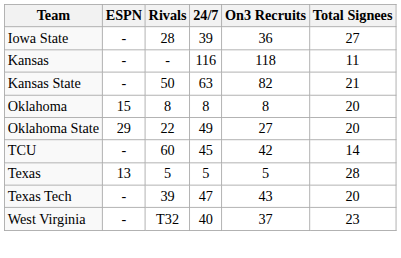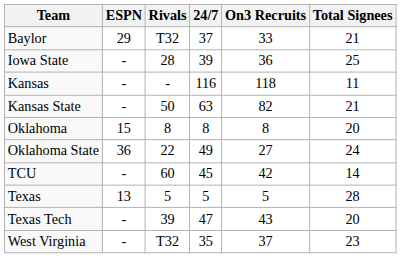+ row: Baylor | 29 | T32 | 37 | 33 | 21
Iowa State | Total Signees: 27 -> 25
Oklahoma State | ESPN: 29 -> 36
Oklahoma State | Total Signees: 20 -> 24
West Virginia | 24/7: 40 -> 35
